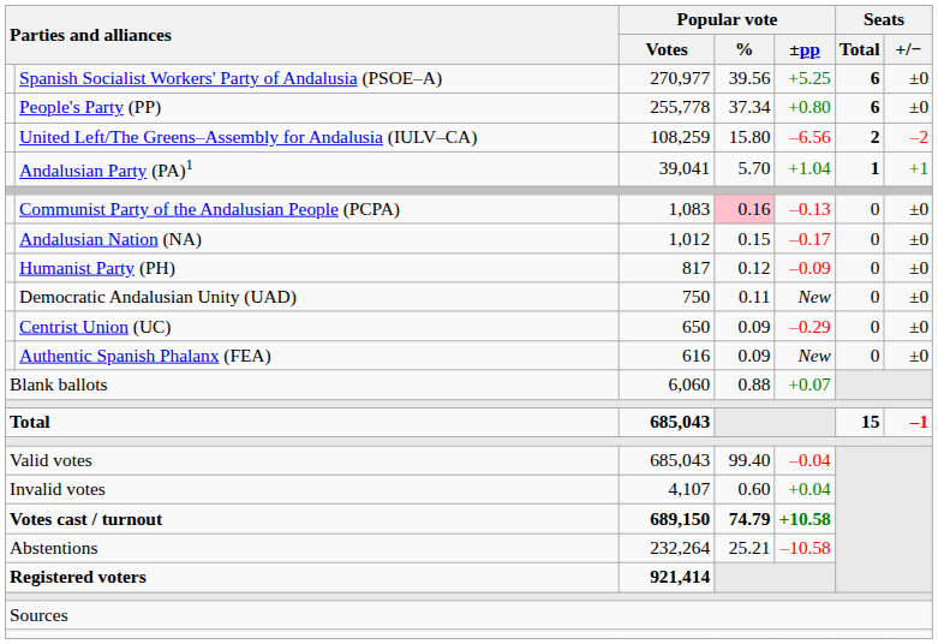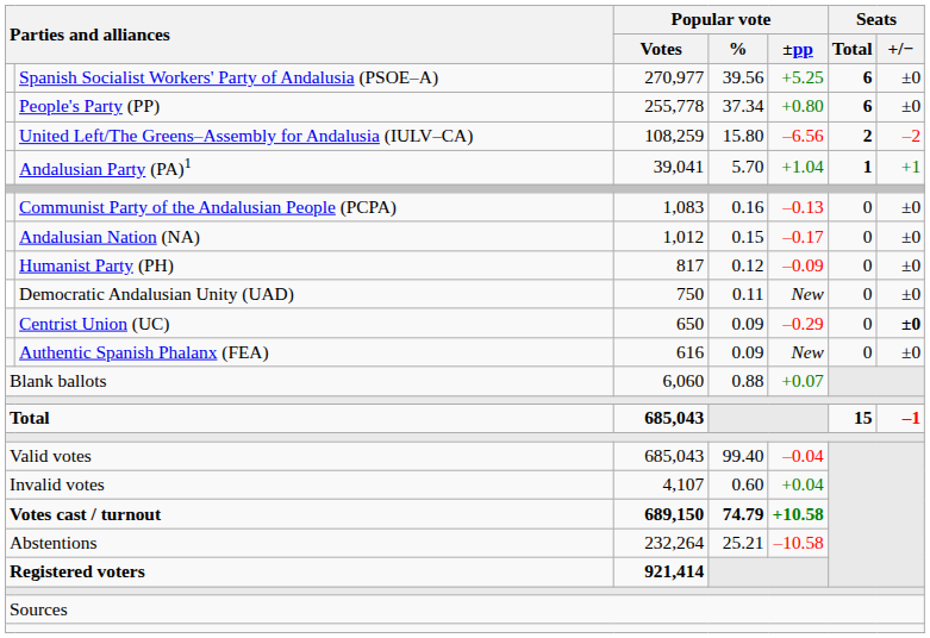Communist Party of the Andalusian People (PCPA) | Popular vote / %: pink background -> no background
Centrist Union (UC) | Seats / +/−: normal -> bold
